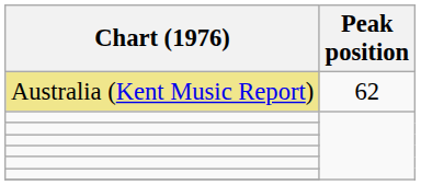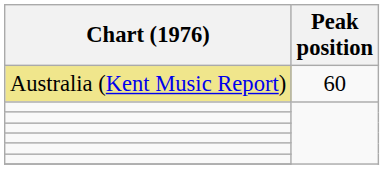row 2 | Peak position: 62 -> 60
